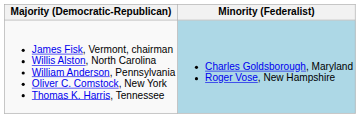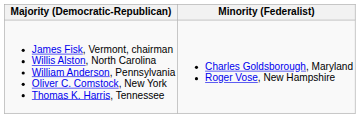row 2 | Minority (Federalist): lightblue background -> no background
